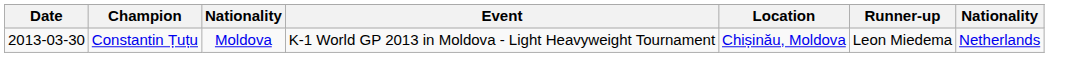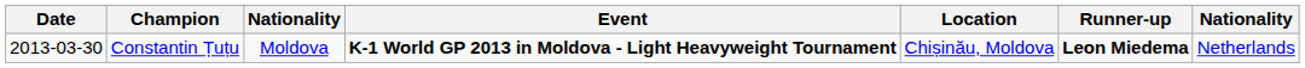Constantin Țuțu | Event: normal -> bold
Constantin Țuțu | Runner-up: normal -> bold
